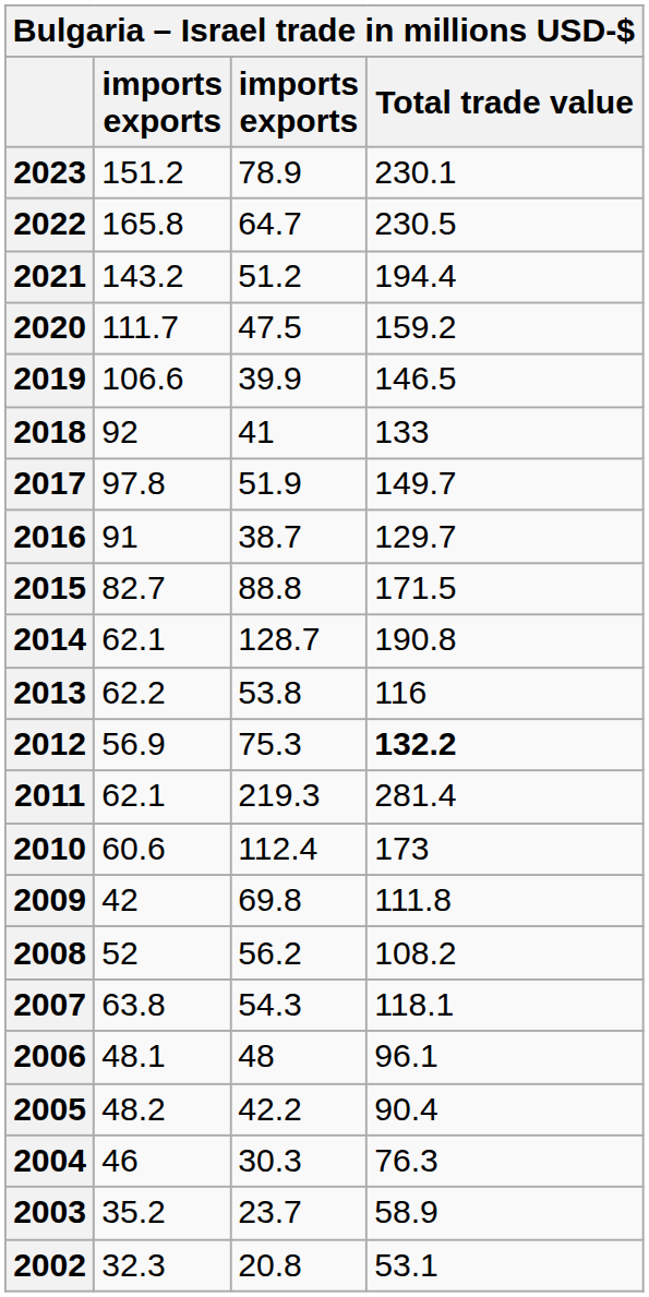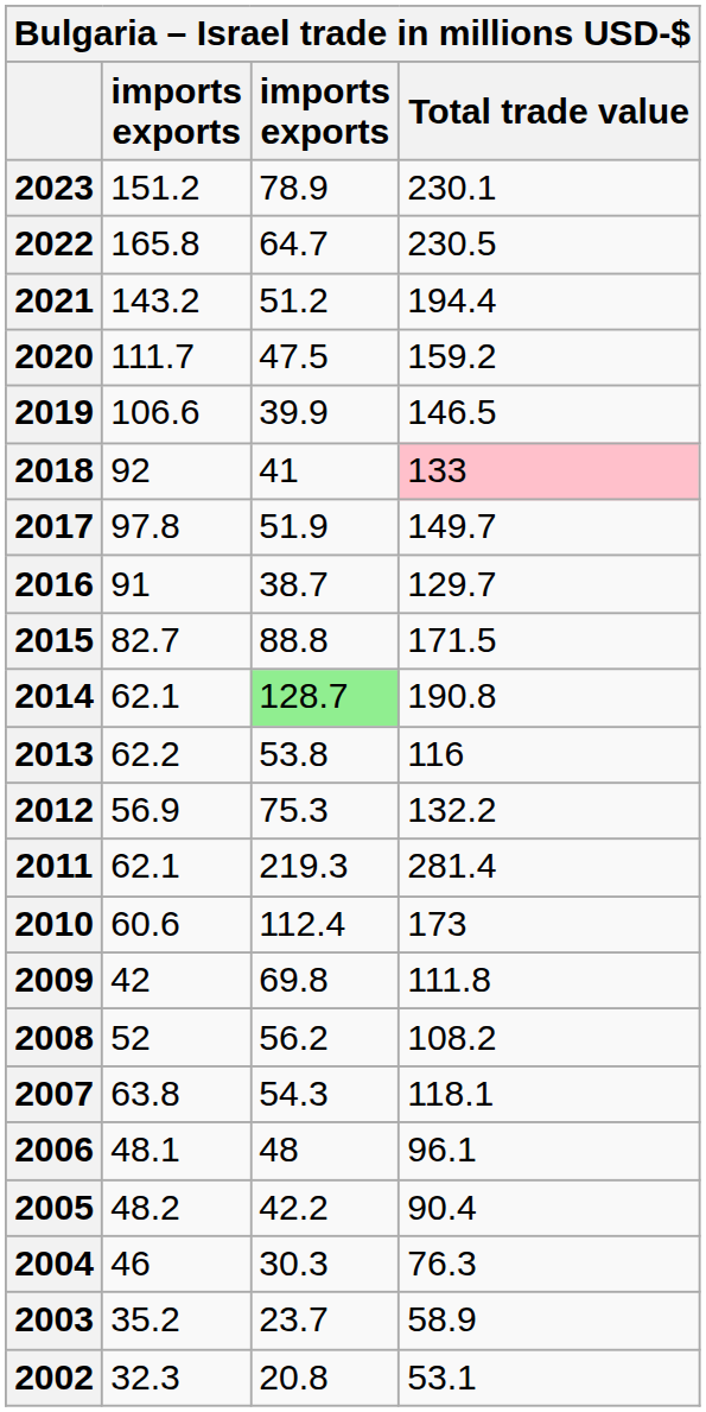2018 | Total trade value: no background -> pink background
2014 | column 3: no background -> lightgreen background
2012 | Total trade value: bold -> normal
